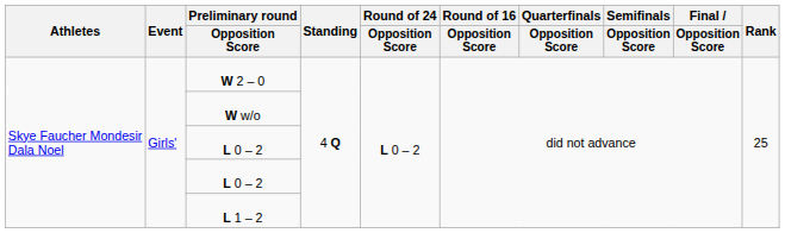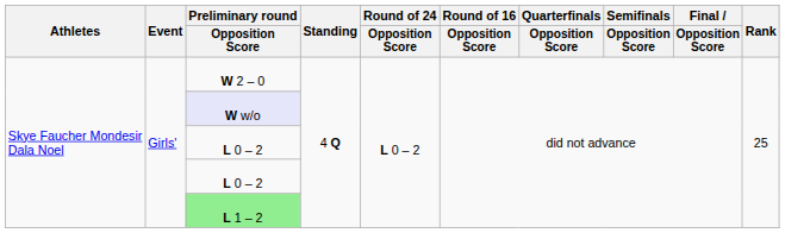W w/o | Preliminary round / Opposition Score: no background -> lavender background
L 1 – 2 | Preliminary round / Opposition Score: no background -> lightgreen background
